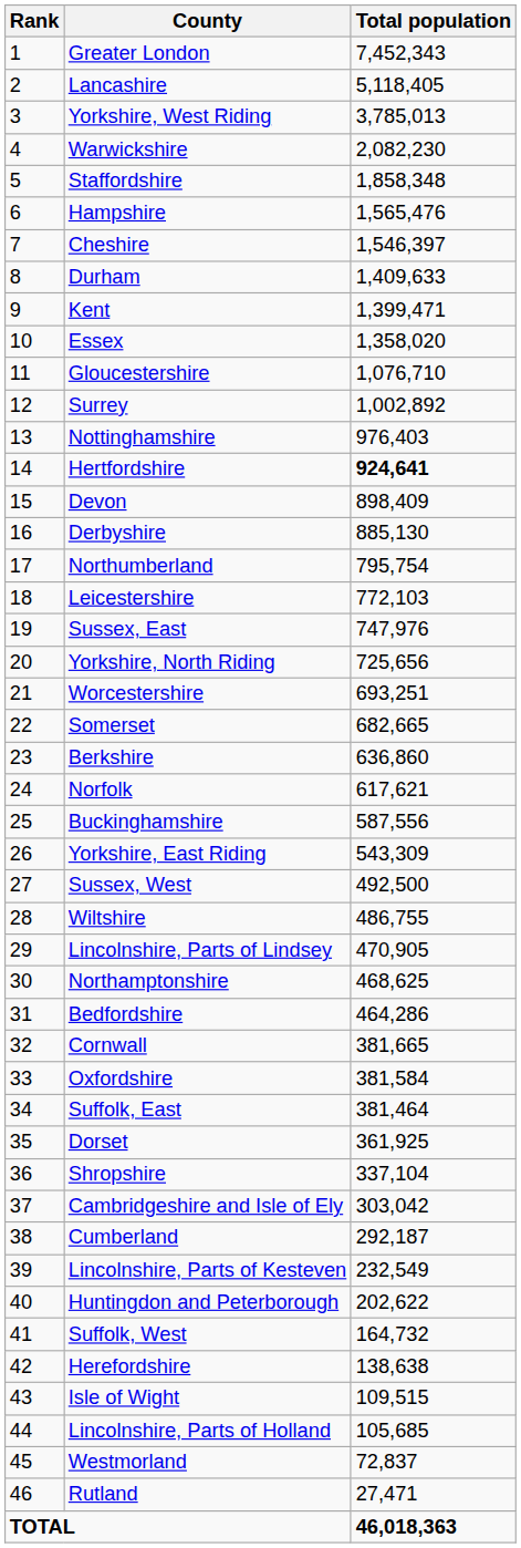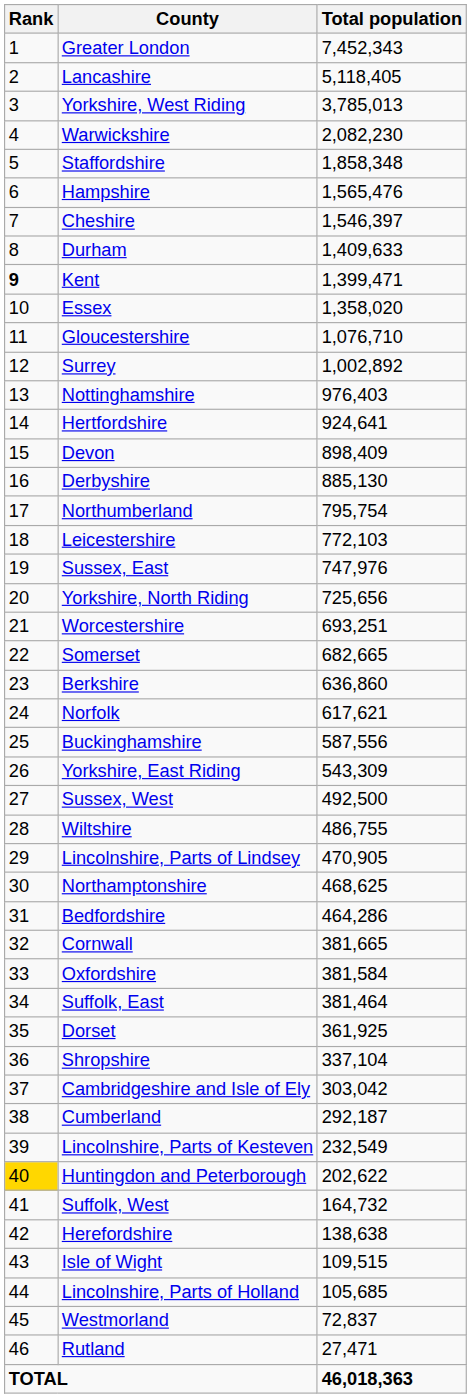Kent | Rank: normal -> bold
Hertfordshire | Total population: bold -> normal
Huntingdon and Peterborough | Rank: no background -> gold background
